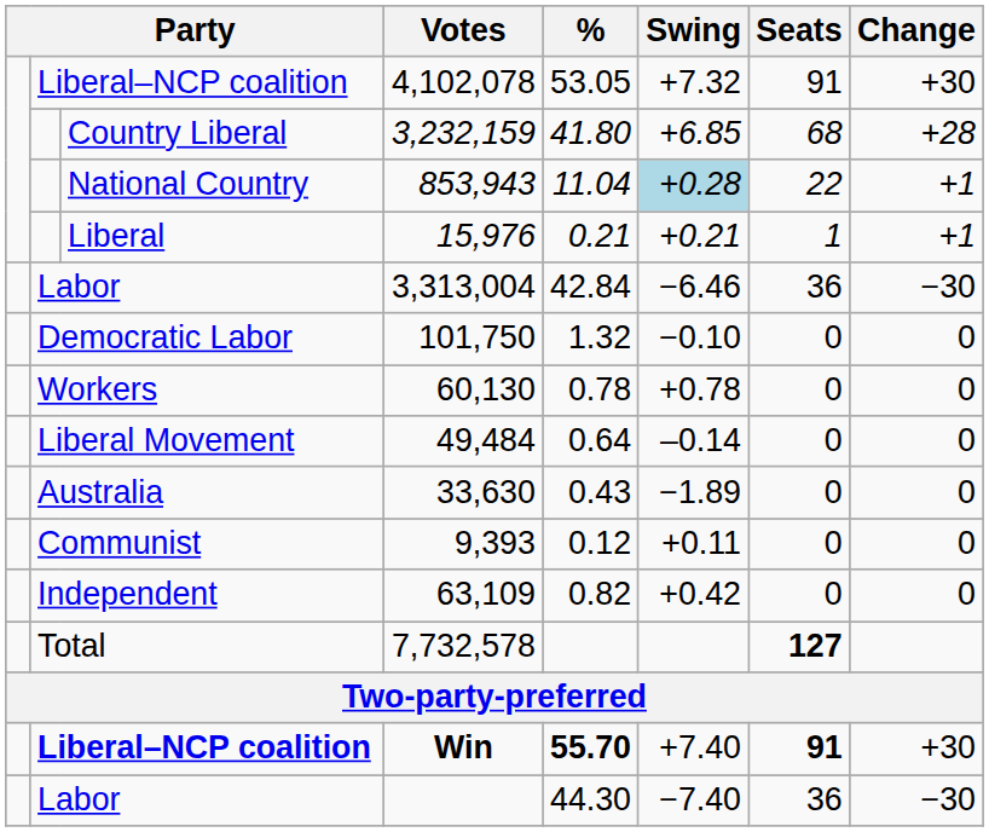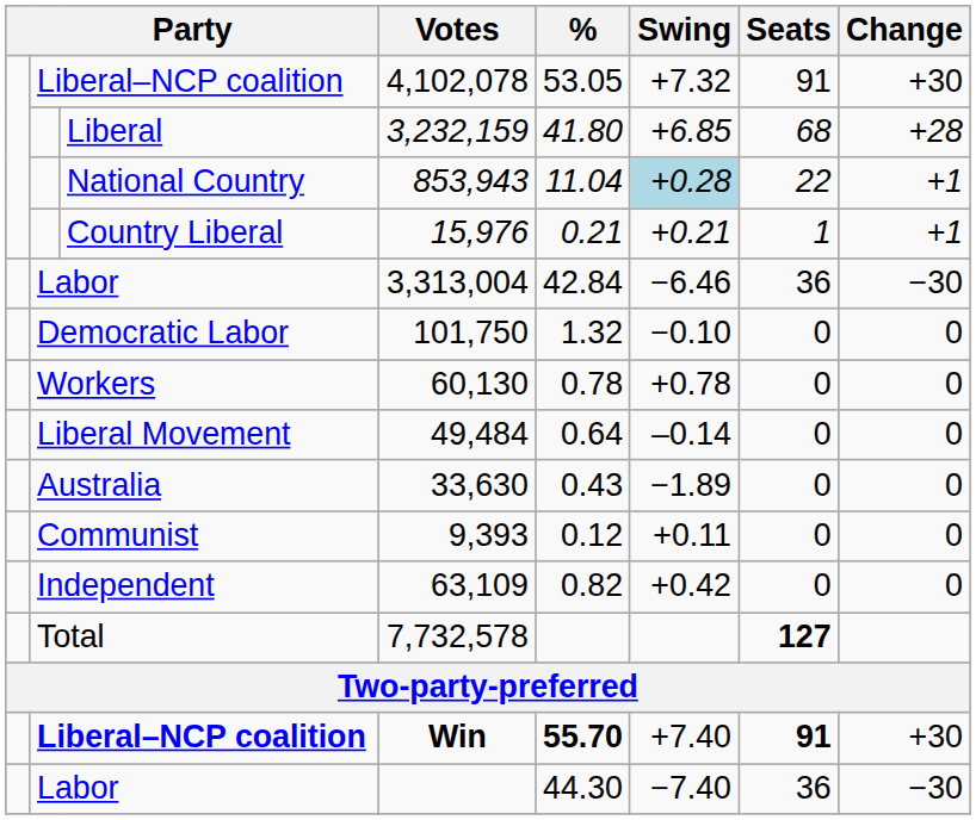3,232,159 | column 3: Country Liberal -> Liberal
15,976 | column 3: Liberal -> Country Liberal
